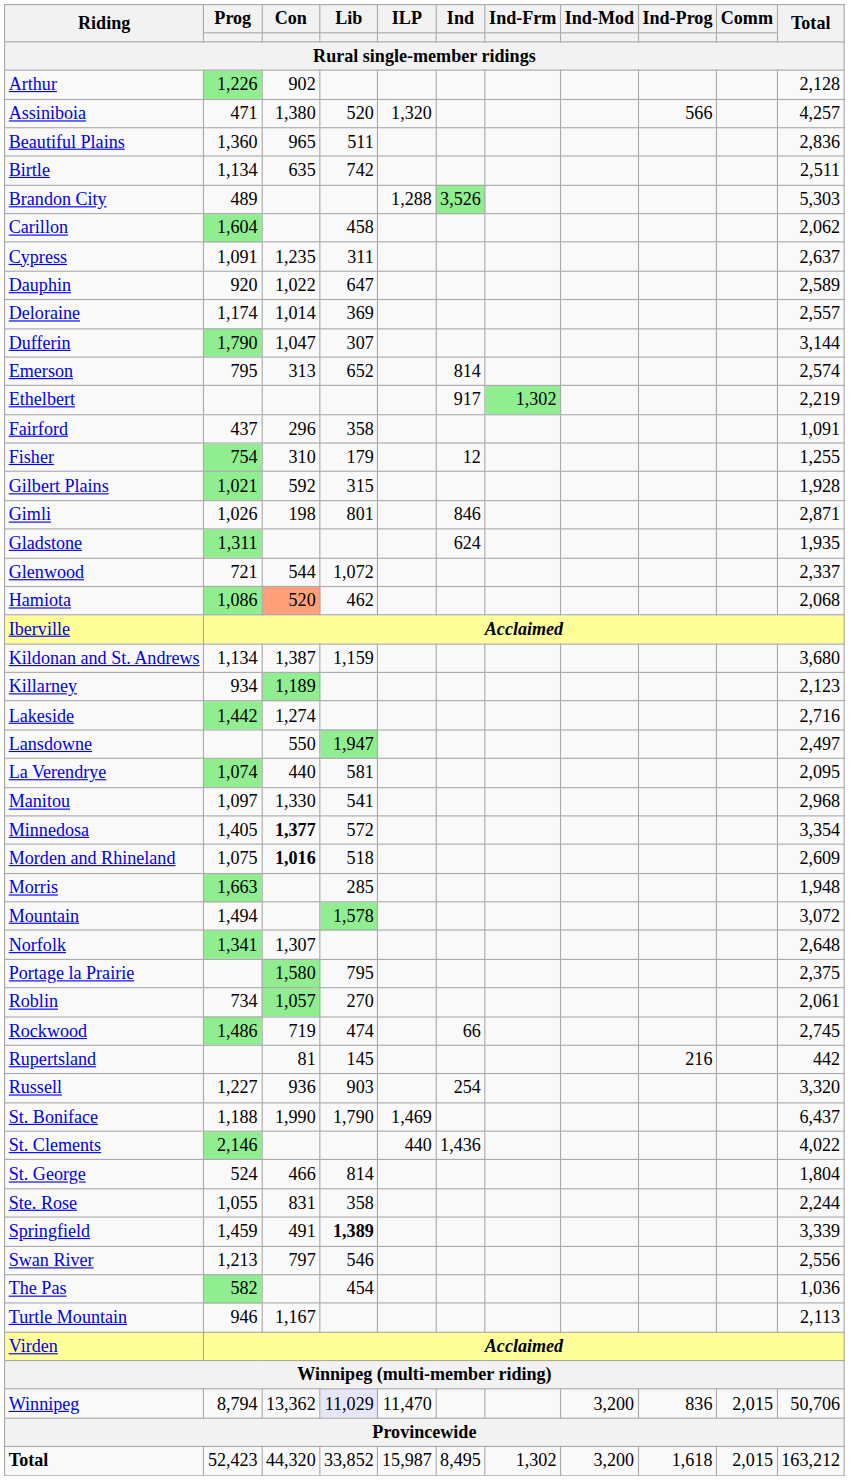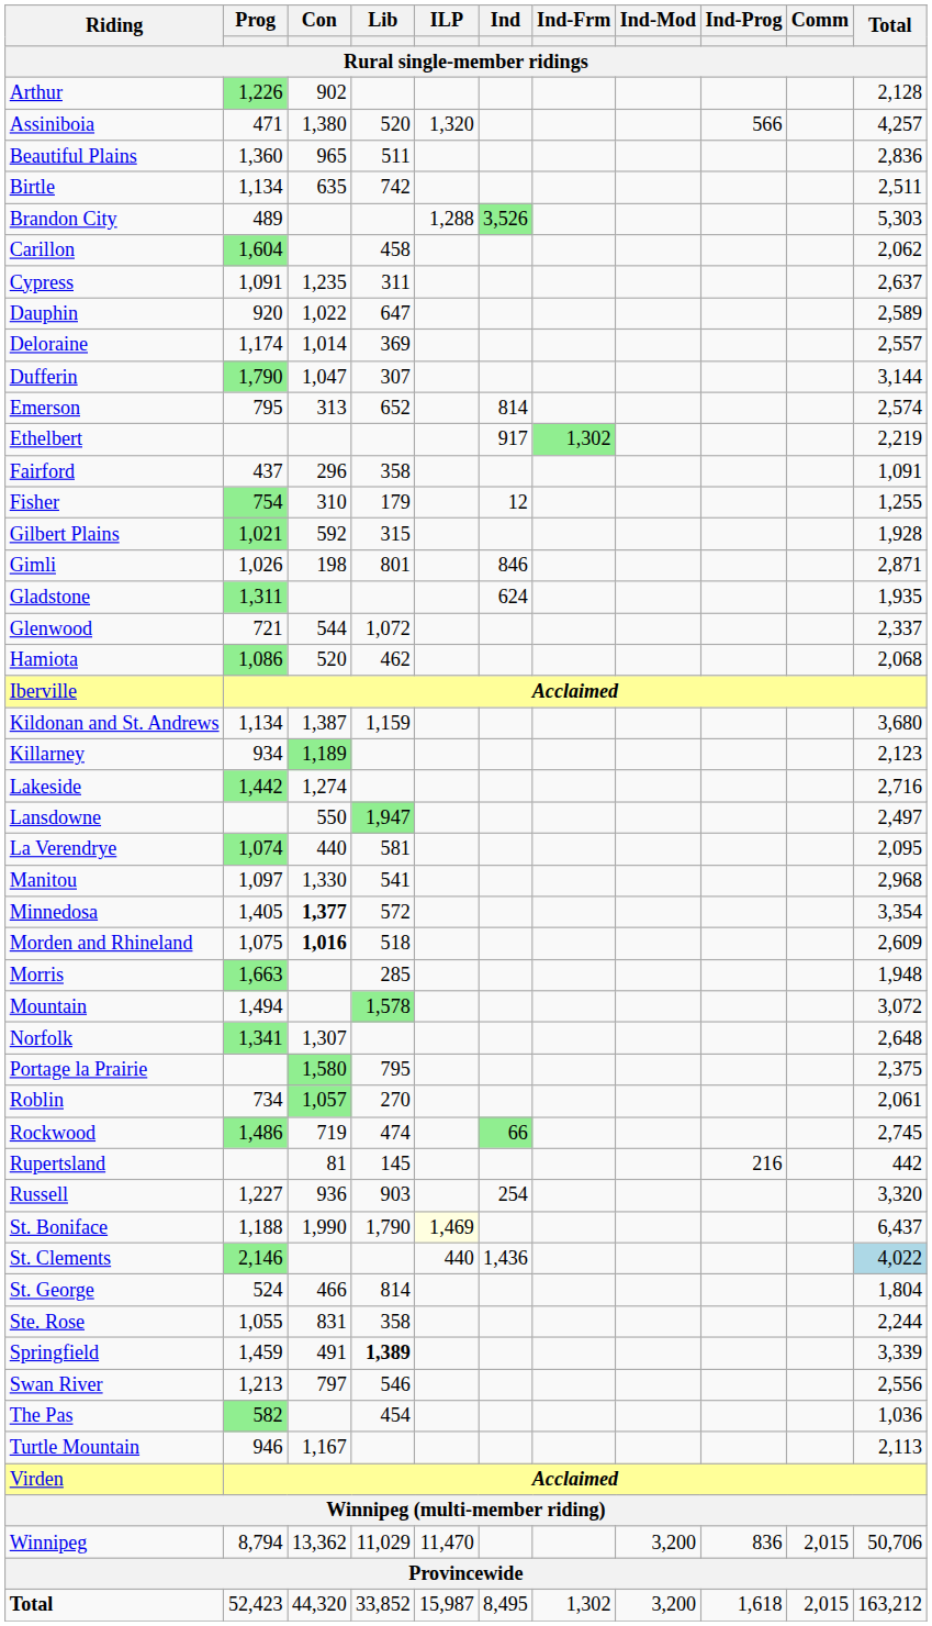Hamiota | Con / Rural single-member ridings: lightsalmon background -> no background
Rockwood | Ind / Rural single-member ridings: no background -> lightgreen background
St. Boniface | ILP / Rural single-member ridings: no background -> lightyellow background
St. Clements | Total / Rural single-member ridings: no background -> lightblue background
Winnipeg | Lib / Rural single-member ridings: lavender background -> no background
